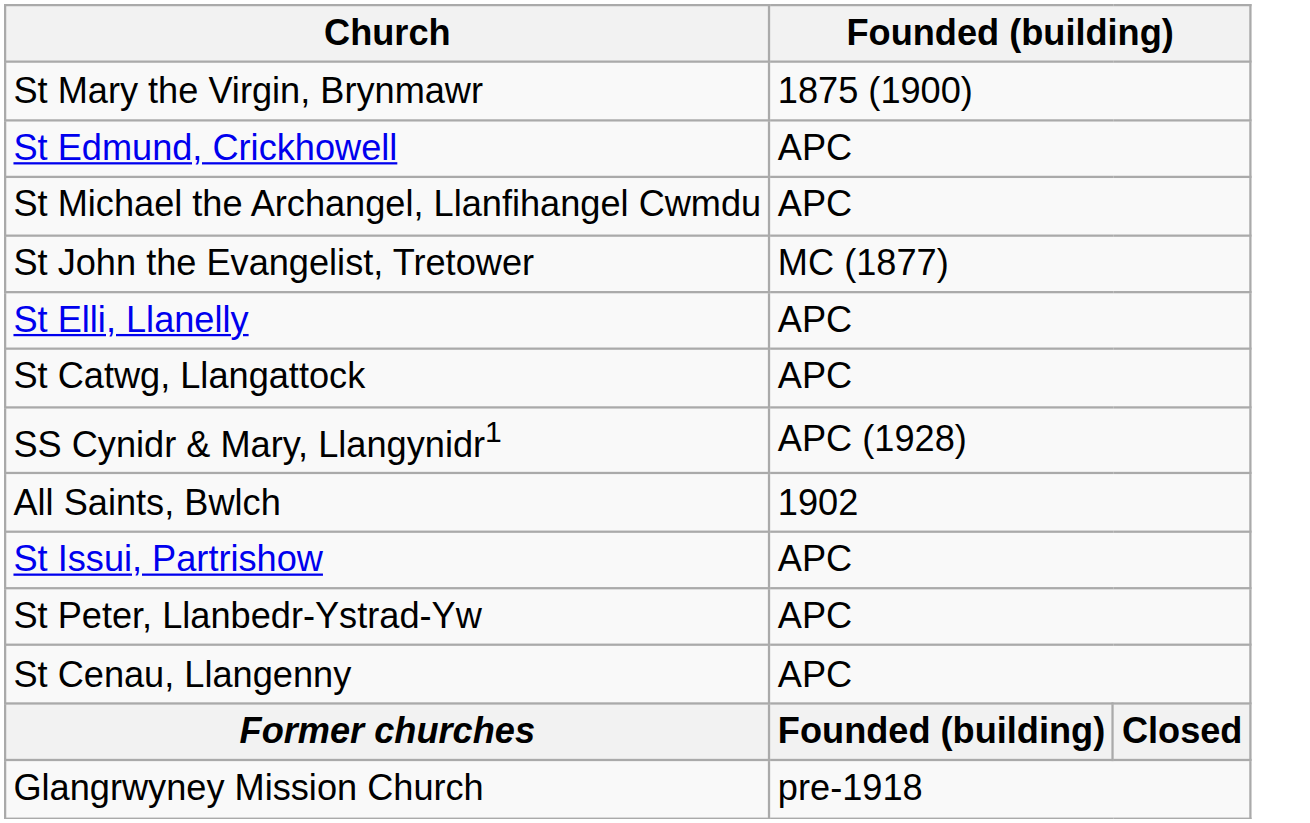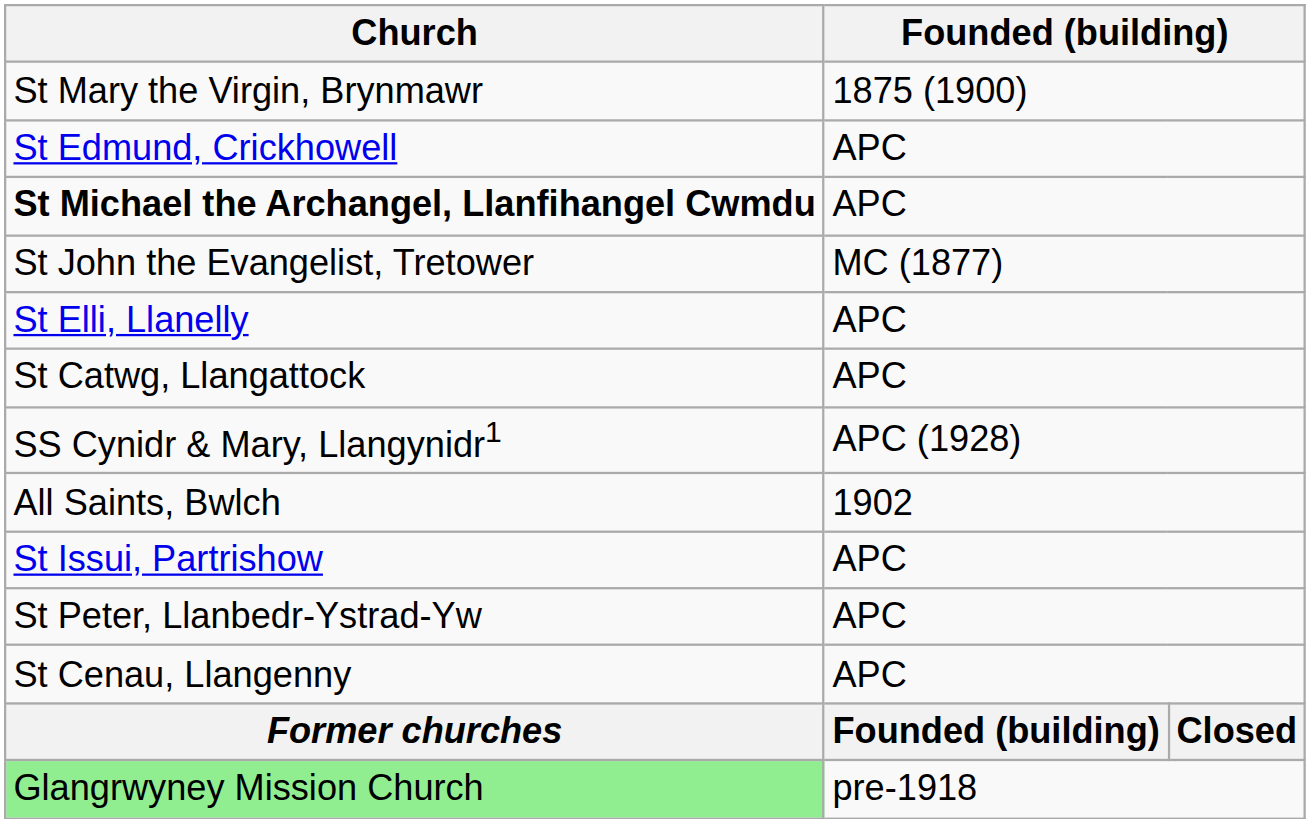St Michael the Archangel, Llanfihangel Cwmdu | Church: normal -> bold
Glangrwyney Mission Church | Church: no background -> lightgreen background
